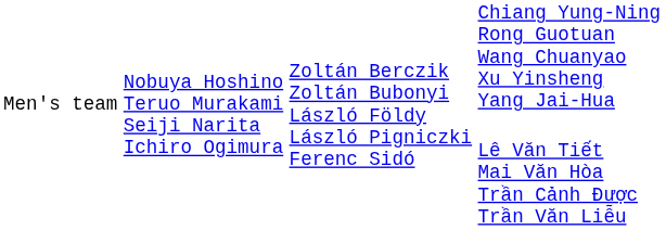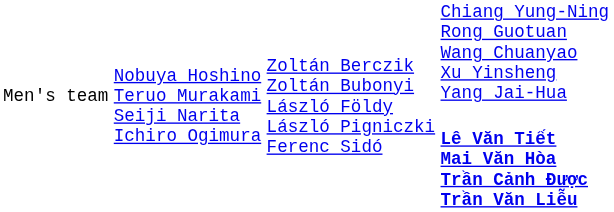row 2 | column 4: normal -> bold
